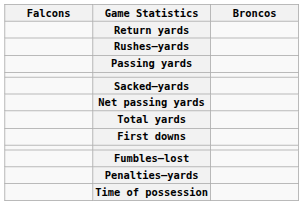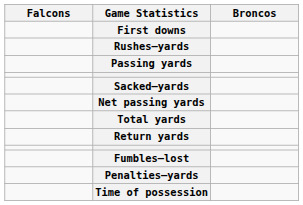rows swapped: First downs <-> Return yards
